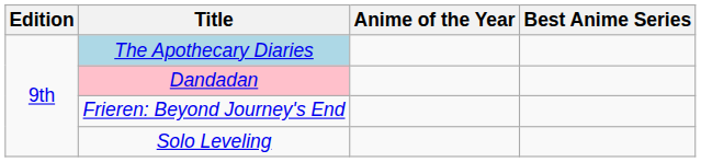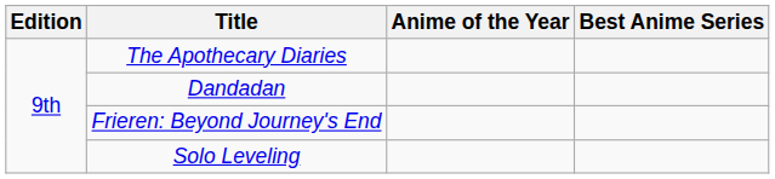The Apothecary Diaries | Title: lightblue background -> no background
Dandadan | Title: pink background -> no background
